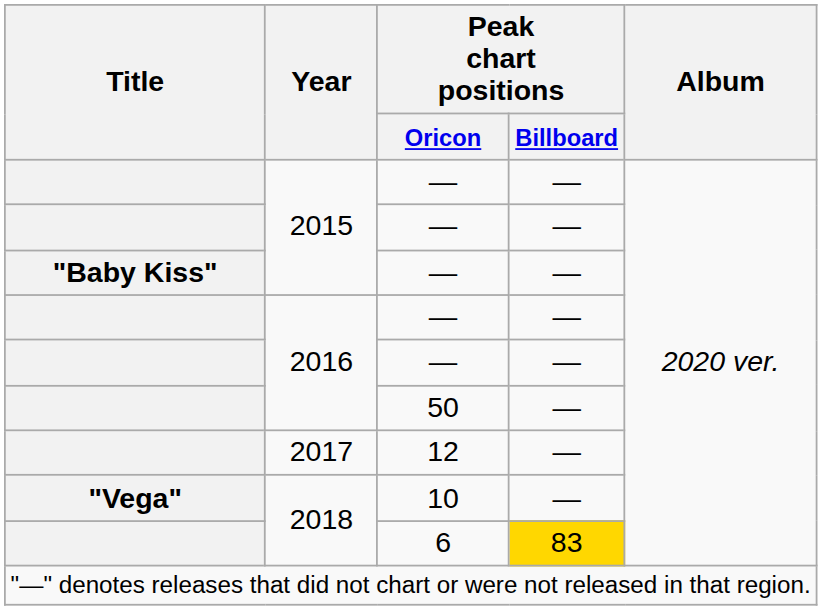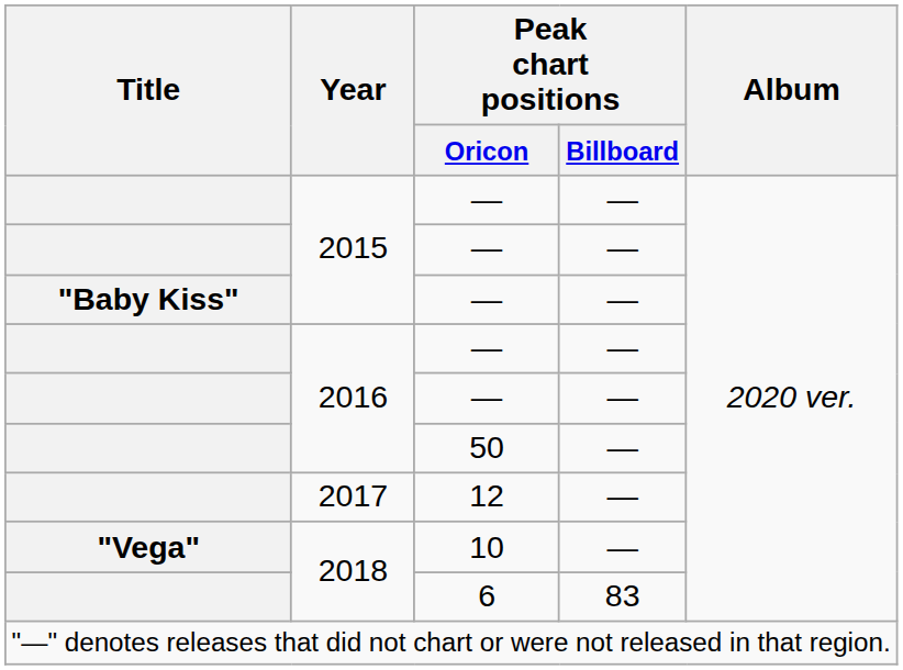6 | Peak chart positions / Billboard: gold background -> no background
